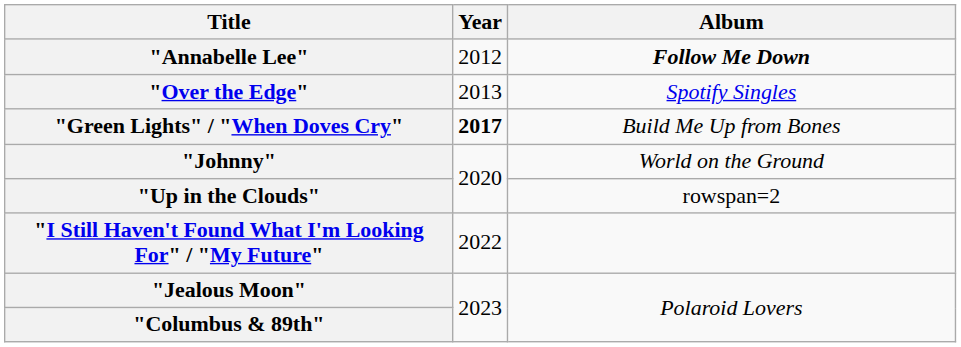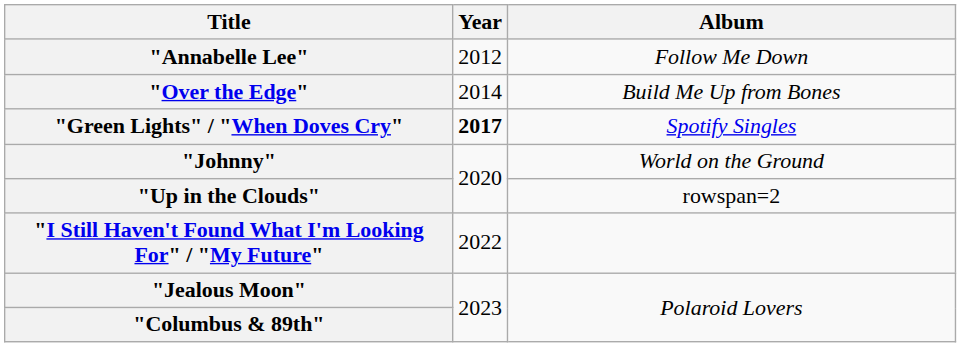"Annabelle Lee" | Album: bold -> normal
"Over the Edge" | Year: 2013 -> 2014
"Over the Edge" | Album: Spotify Singles -> Build Me Up from Bones
"Green Lights" / "When Doves Cry" | Album: Build Me Up from Bones -> Spotify Singles
